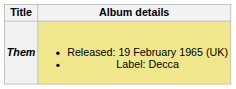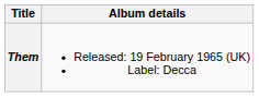Them | Album details: khaki background -> no background
